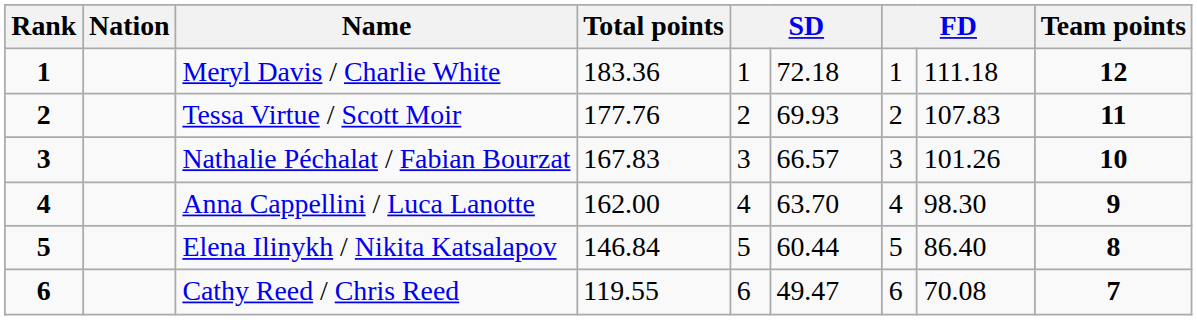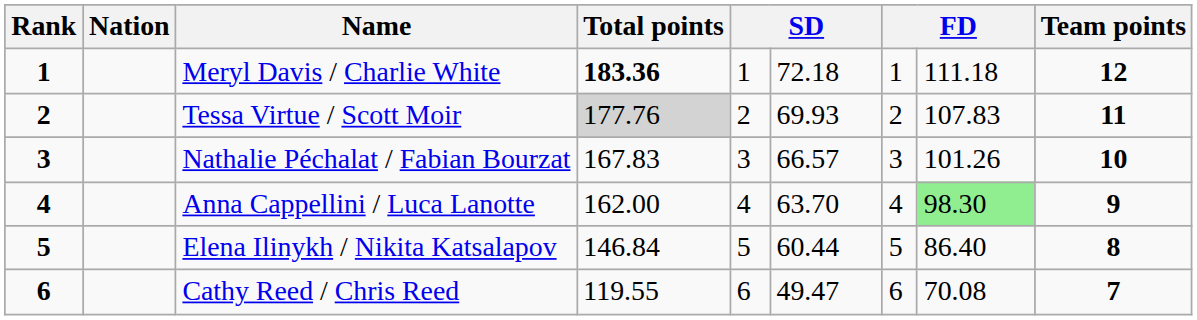Meryl Davis / Charlie White | Total points: normal -> bold
Tessa Virtue / Scott Moir | Total points: no background -> lightgrey background
Anna Cappellini / Luca Lanotte | column 8: no background -> lightgreen background
